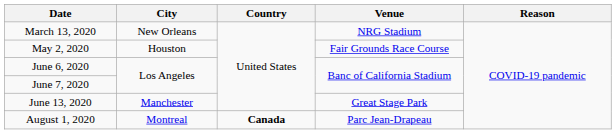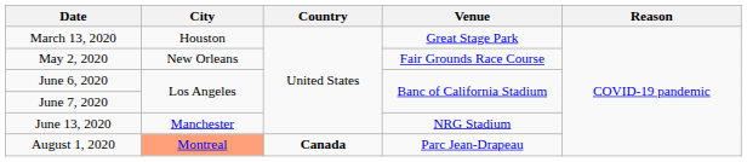March 13, 2020 | City: New Orleans -> Houston
March 13, 2020 | Venue: NRG Stadium -> Great Stage Park
May 2, 2020 | City: Houston -> New Orleans
June 13, 2020 | Venue: Great Stage Park -> NRG Stadium
August 1, 2020 | City: no background -> lightsalmon background
